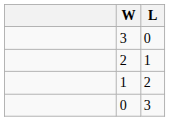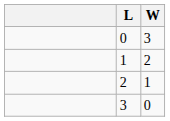columns swapped: W <-> L
